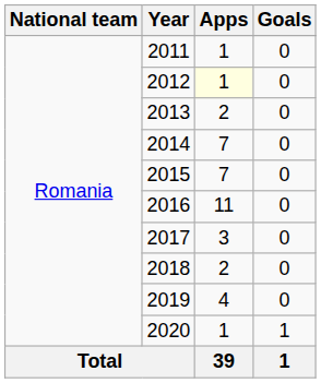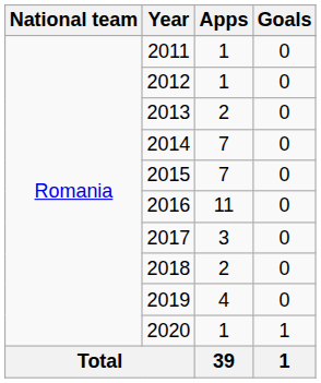2012 | Apps: lightyellow background -> no background
